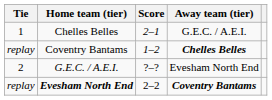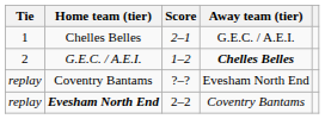row 3 | Tie: replay -> 2
row 3 | Home team (tier): Coventry Bantams -> G.E.C. / A.E.I.
row 4 | Tie: 2 -> replay
row 4 | Home team (tier): G.E.C. / A.E.I. -> Coventry Bantams
row 5 | Away team (tier): bold -> normal
